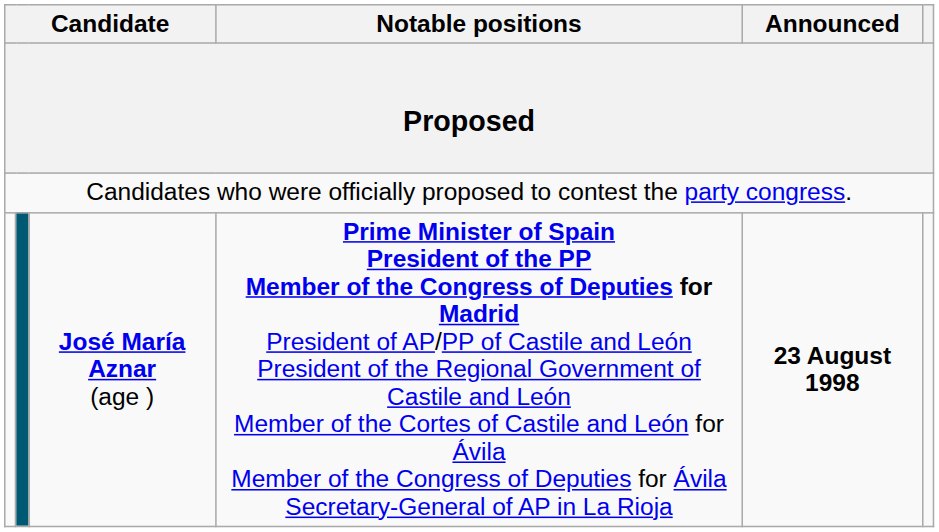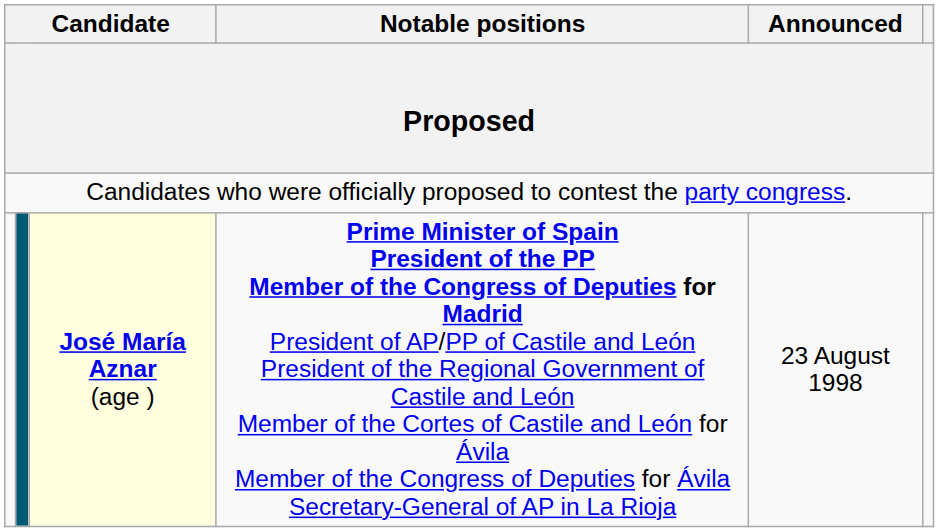row 4 | column 3: no background -> lightyellow background
row 4 | Announced: bold -> normal
